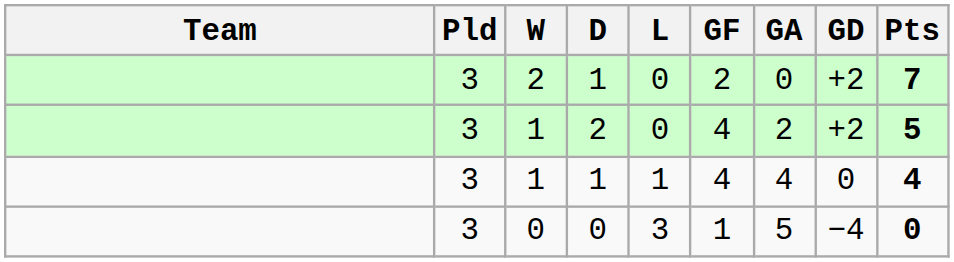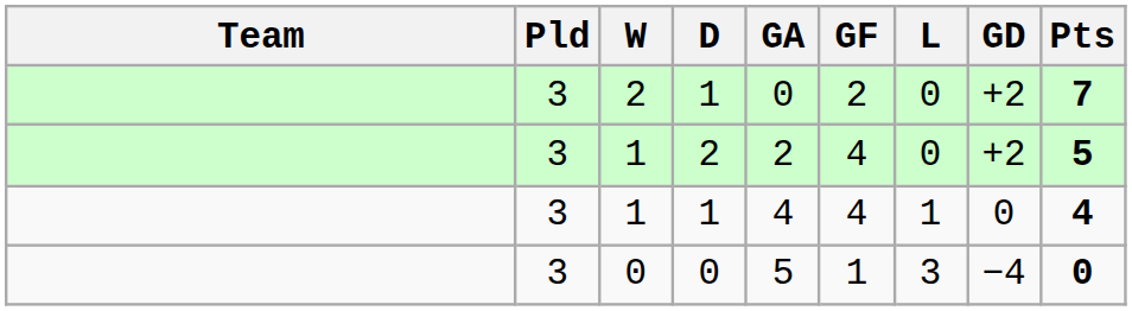columns swapped: L <-> GA
